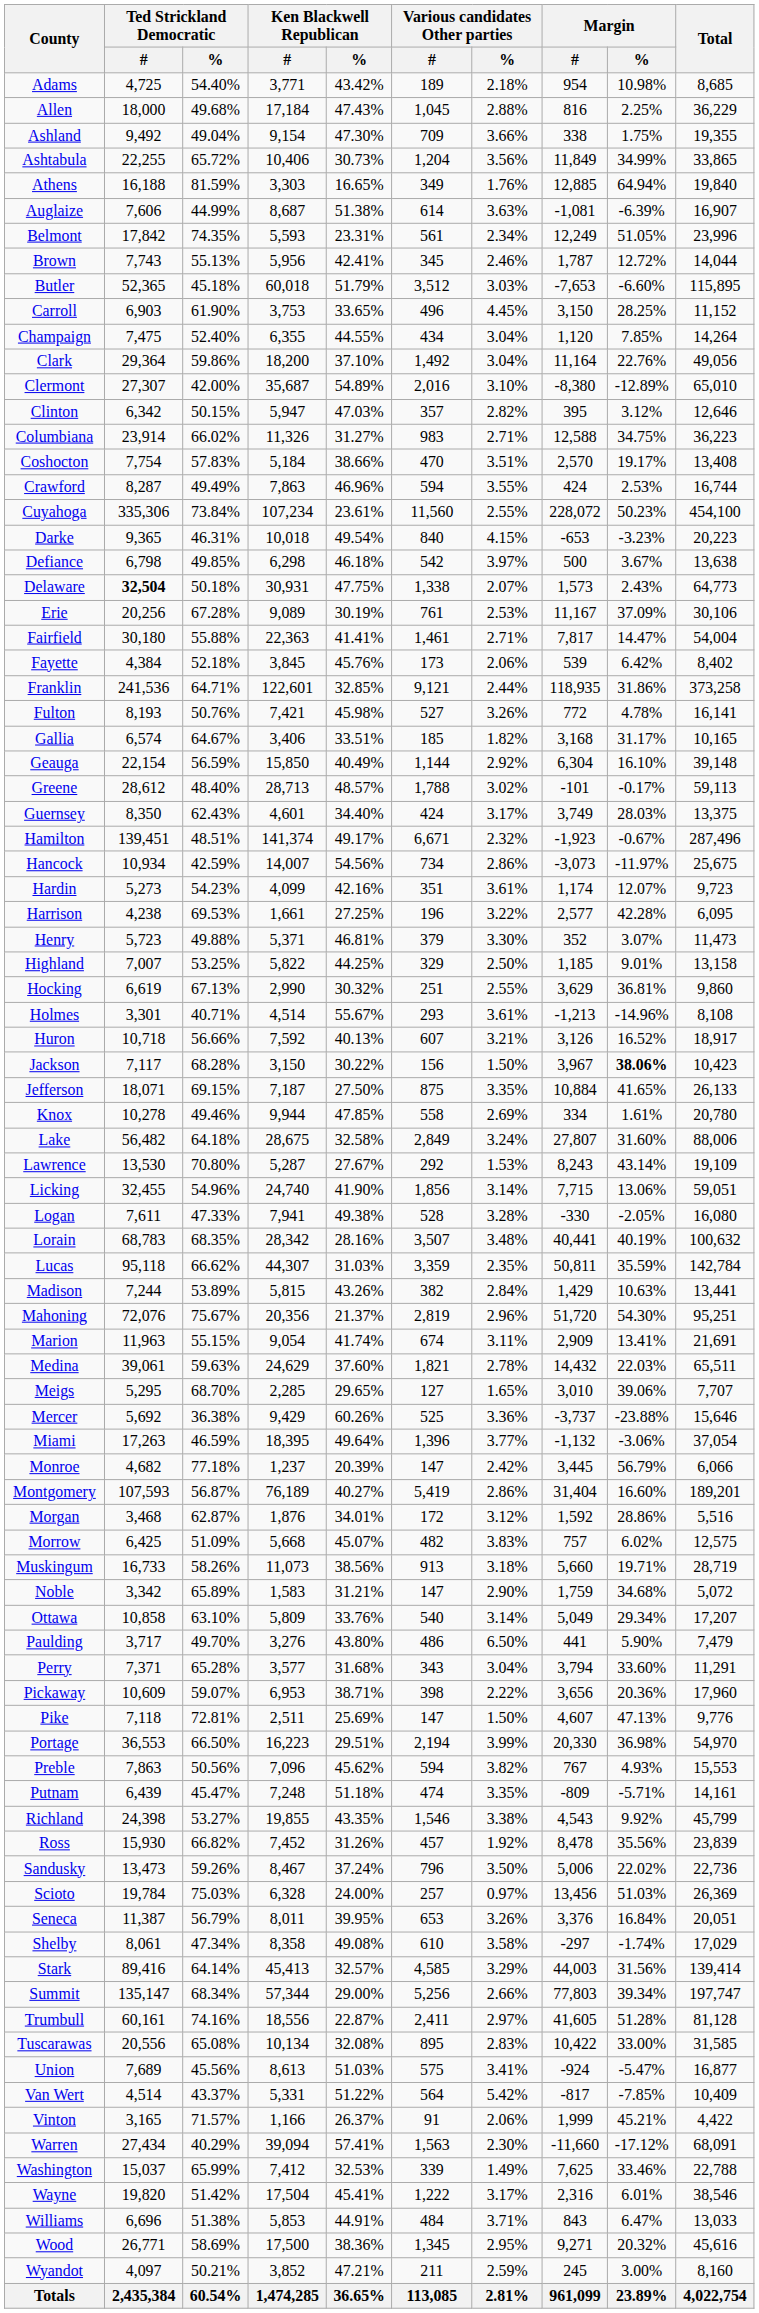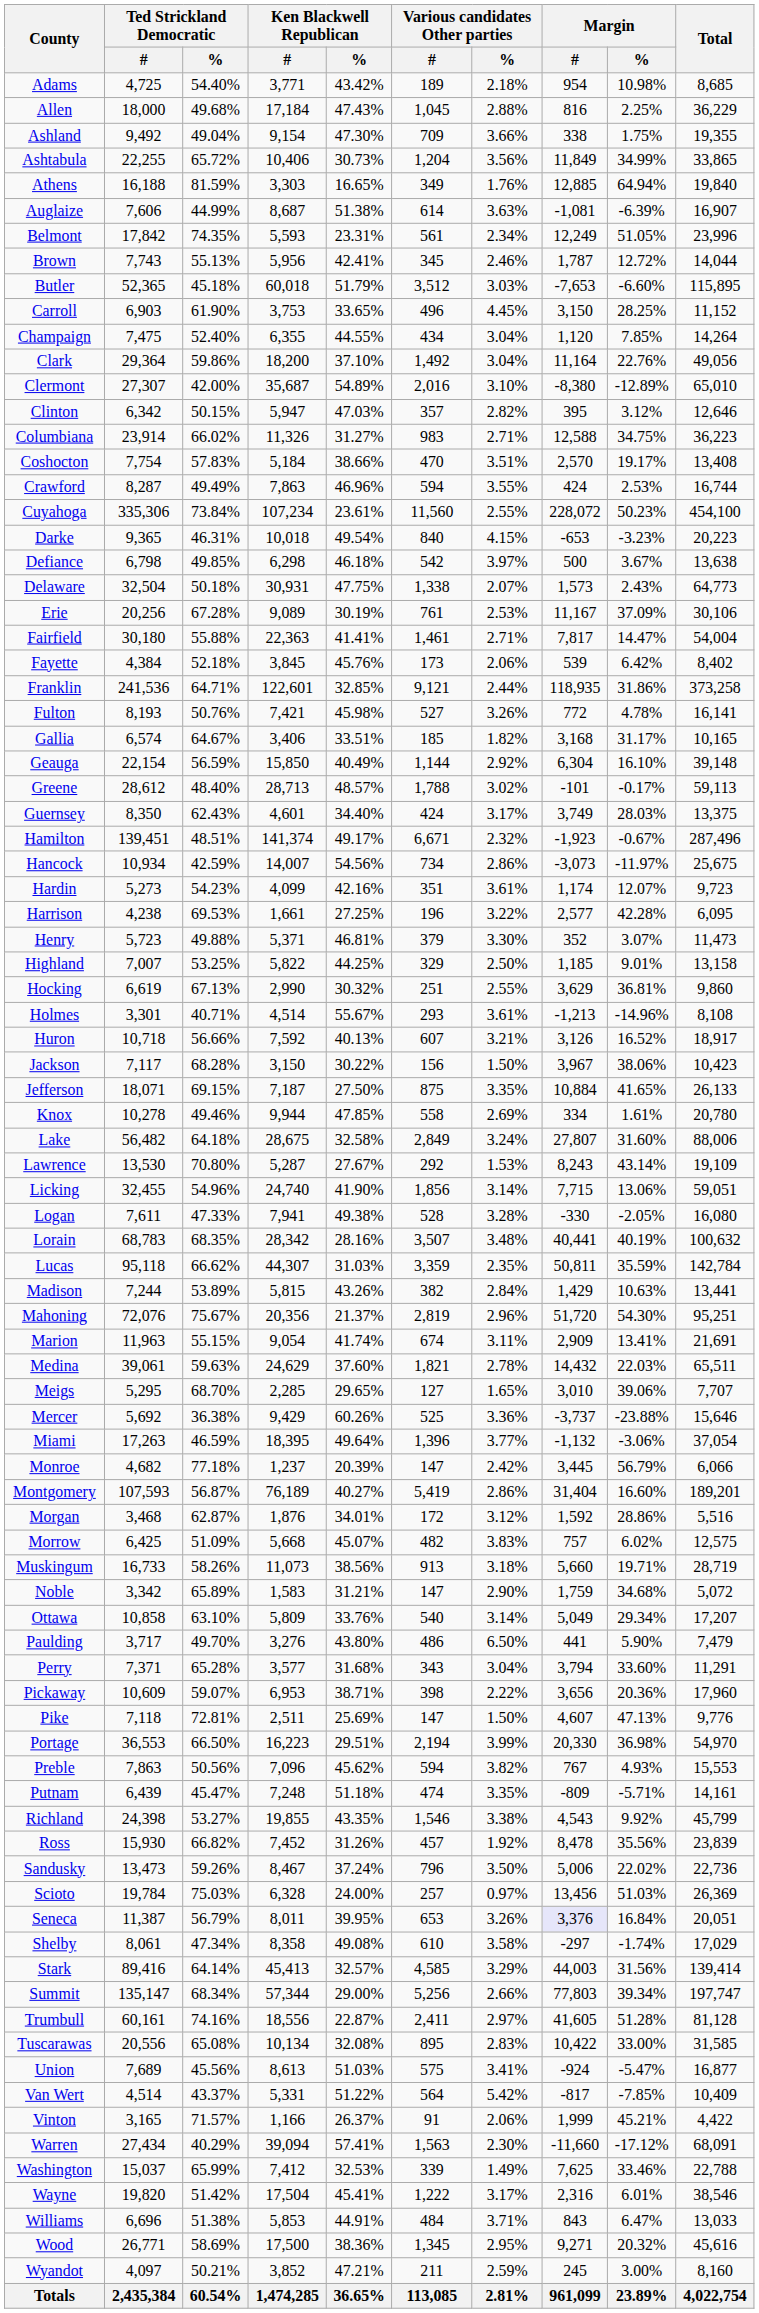Delaware | Ted Strickland Democratic / #: bold -> normal
Jackson | Margin / %: bold -> normal
Seneca | Margin / #: no background -> lavender background
